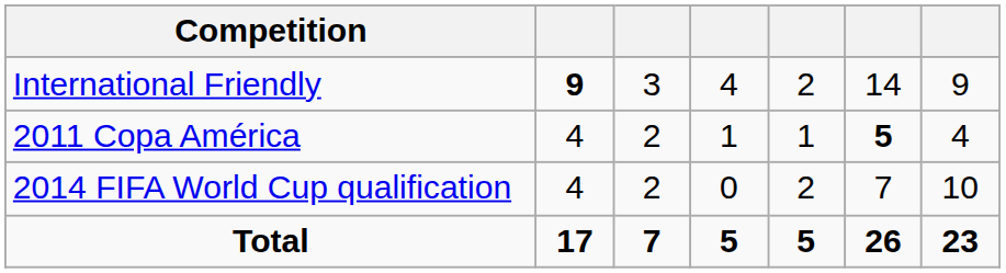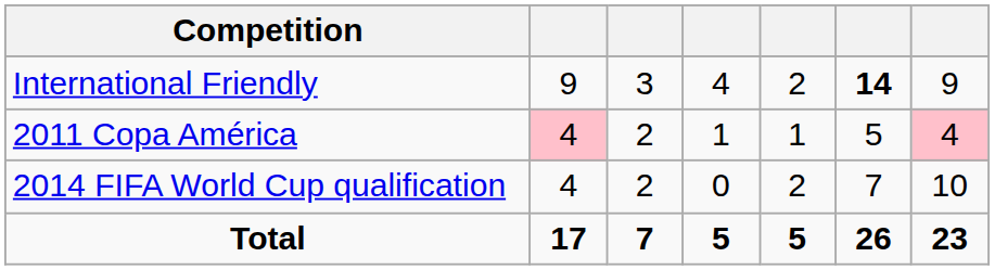International Friendly | column 2: bold -> normal
International Friendly | column 6: normal -> bold
2011 Copa América | column 2: no background -> pink background
2011 Copa América | column 6: bold -> normal
2011 Copa América | column 7: no background -> pink background
